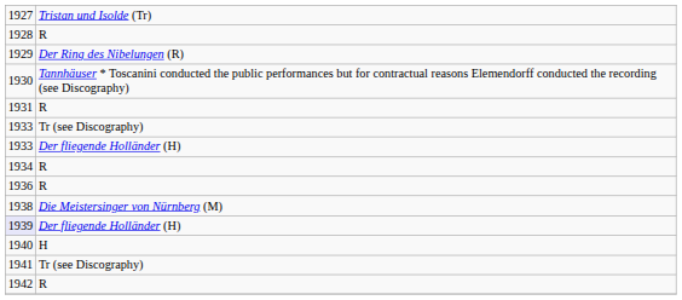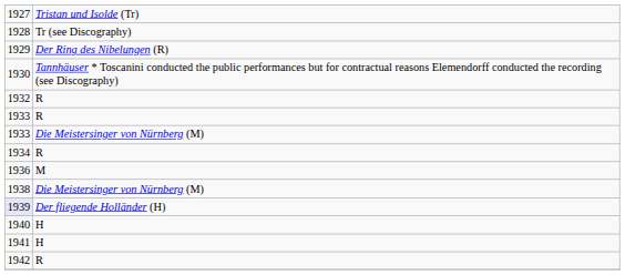row 2 | column 2: R -> Tr (see Discography)
row 5 | column 1: 1931 -> 1932
row 6 | column 2: Tr (see Discography) -> R
row 7 | column 2: Der fliegende Holländer (H) -> Die Meistersinger von Nürnberg (M)
row 9 | column 2: R -> M
row 13 | column 2: Tr (see Discography) -> H
